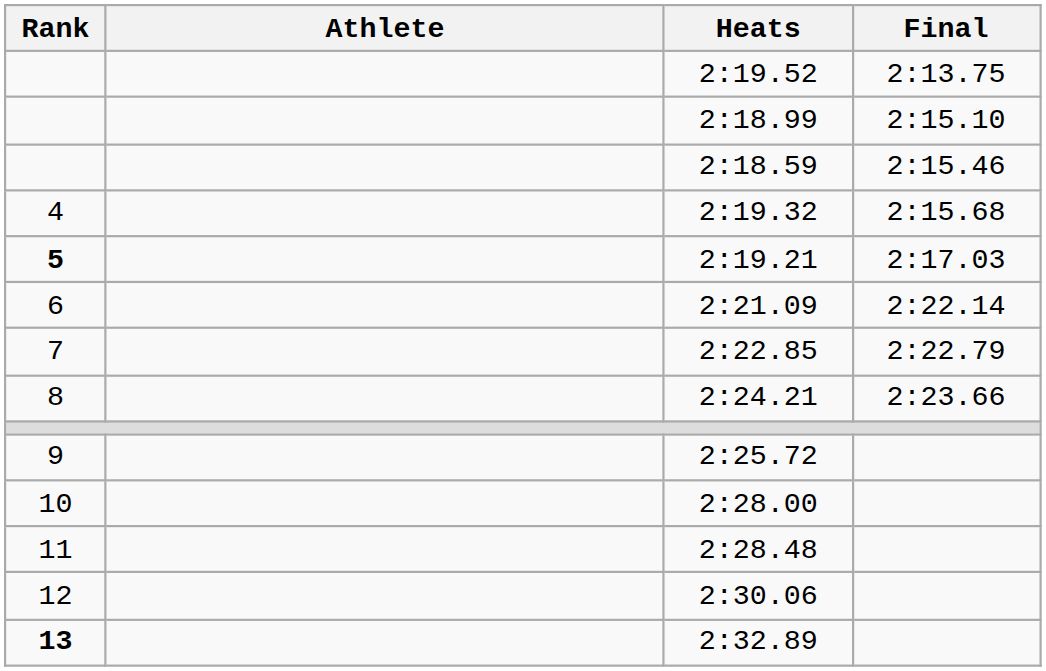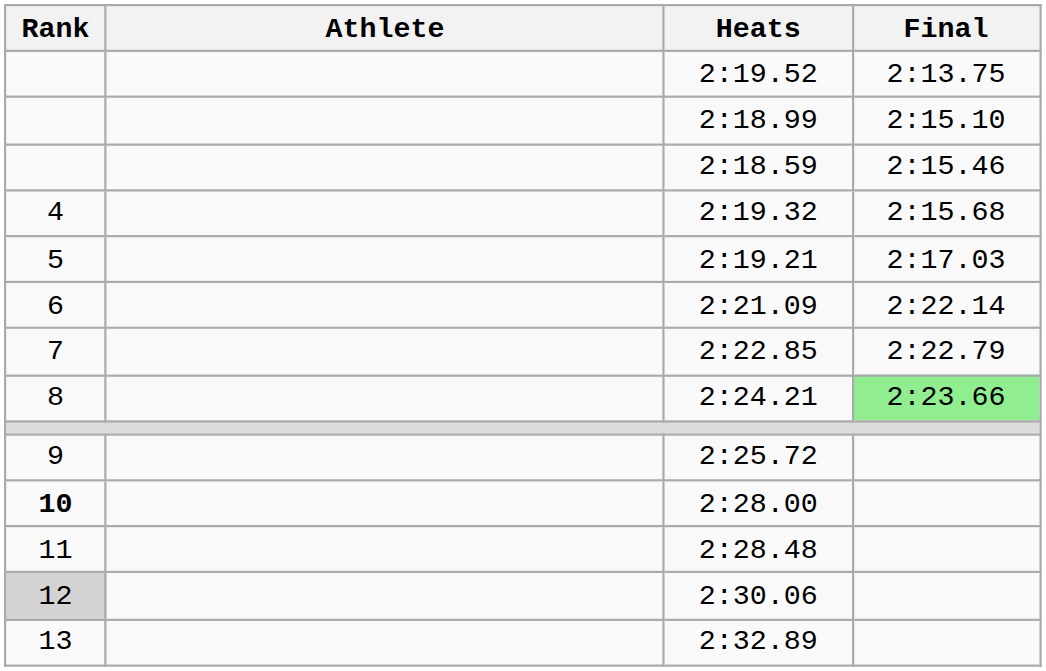2:19.21 | Rank: bold -> normal
2:24.21 | Final: no background -> lightgreen background
2:28.00 | Rank: normal -> bold
2:30.06 | Rank: no background -> lightgrey background
2:32.89 | Rank: bold -> normal
